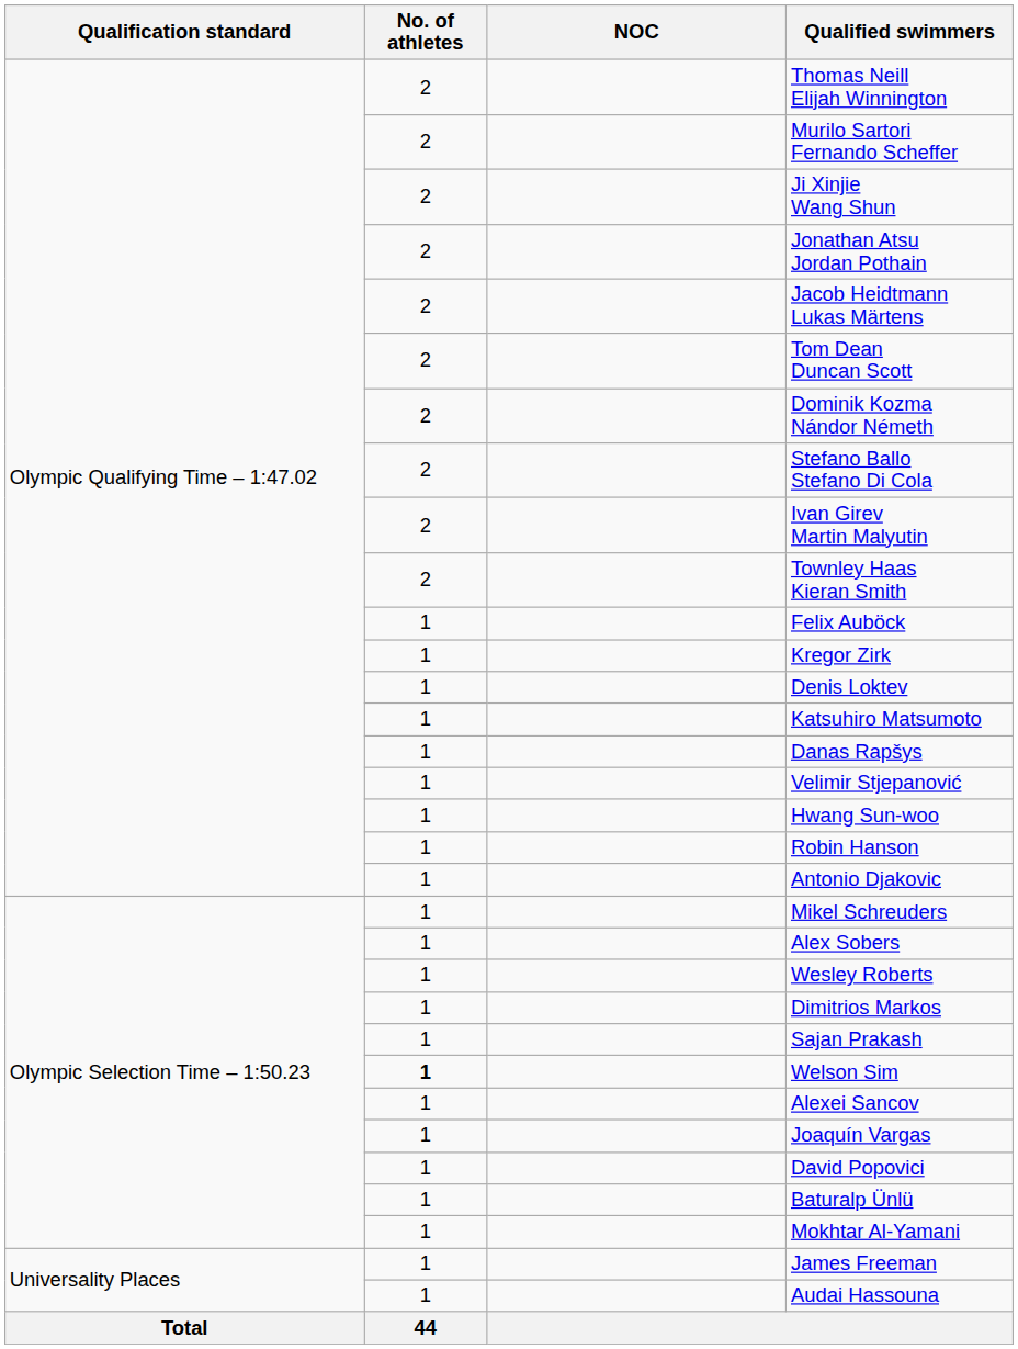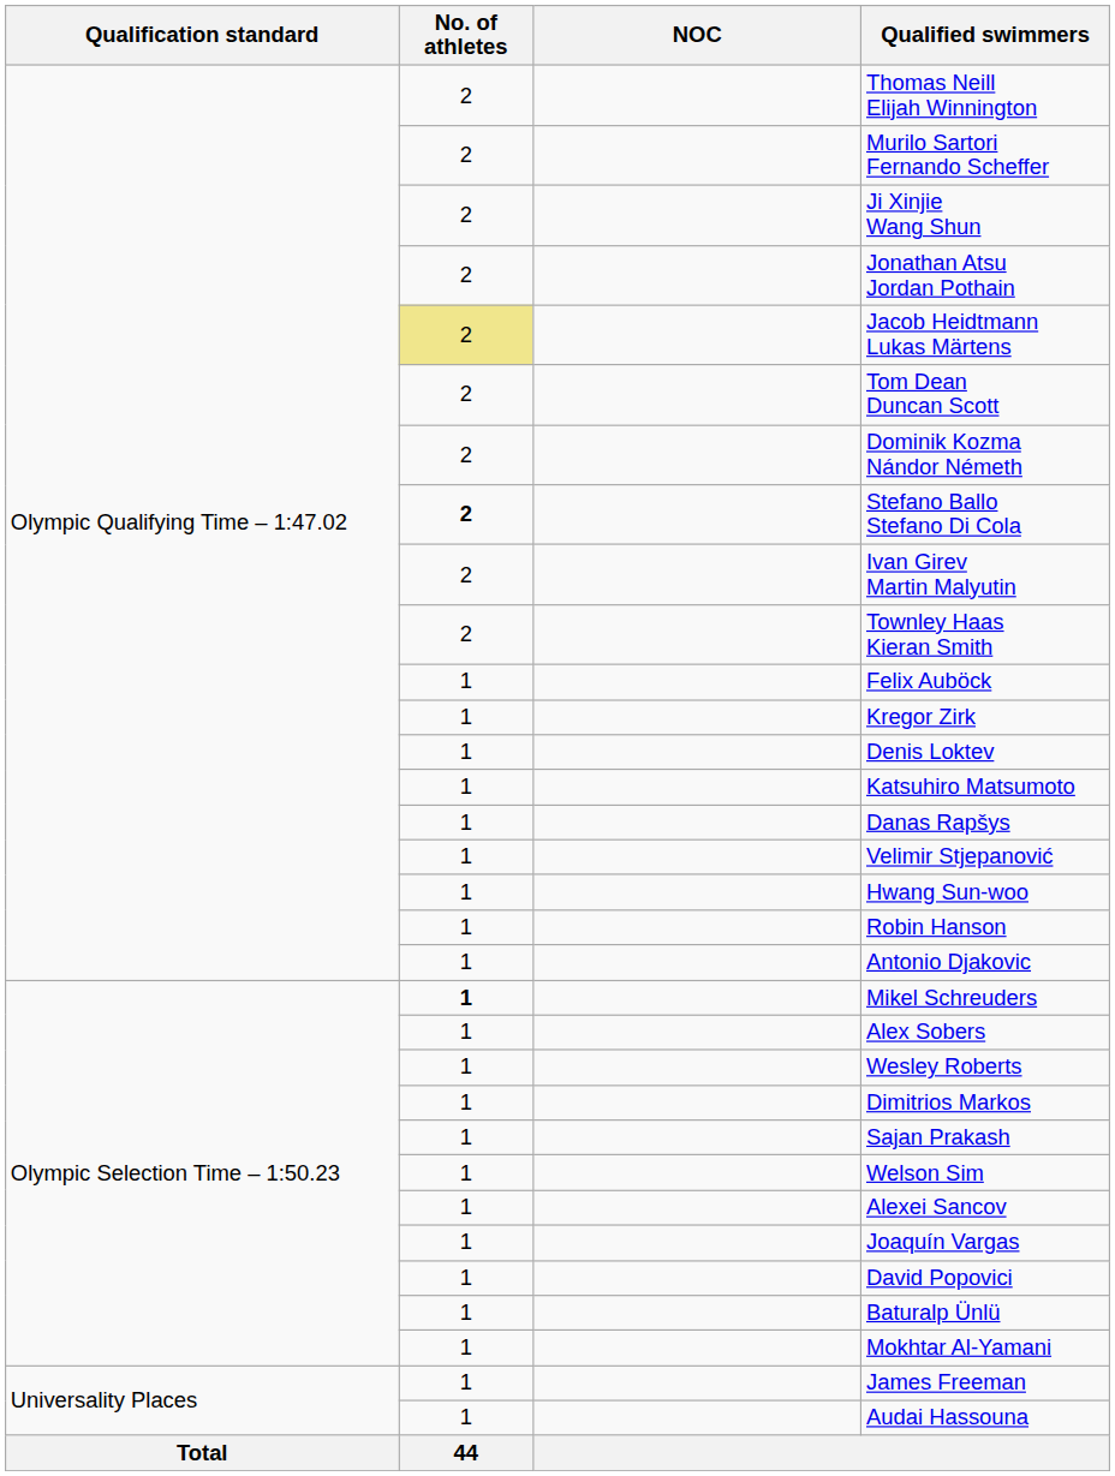Jacob Heidtmann Lukas Märtens | No. of athletes: no background -> khaki background
Stefano Ballo Stefano Di Cola | No. of athletes: normal -> bold
Mikel Schreuders | No. of athletes: normal -> bold
Welson Sim | No. of athletes: bold -> normal
